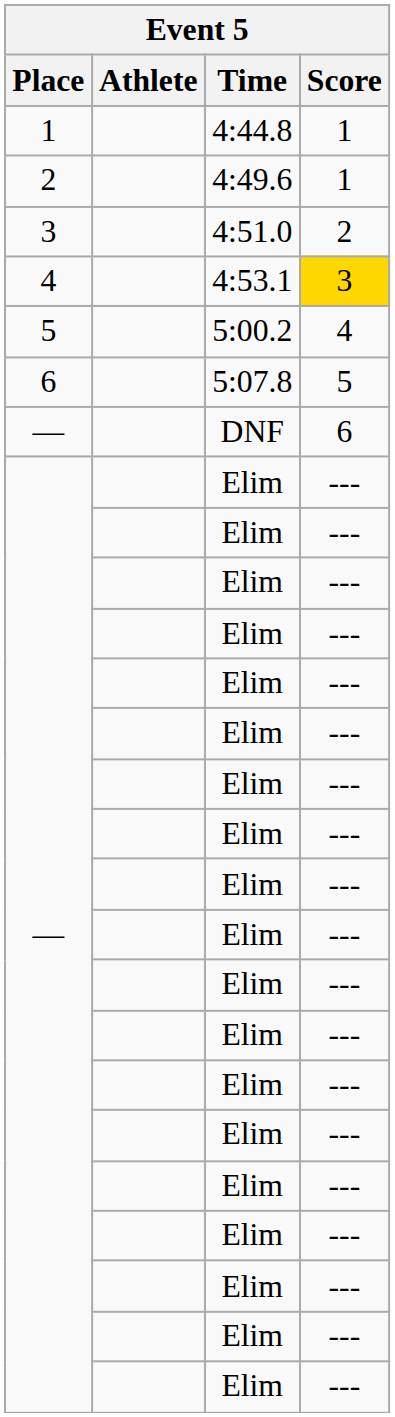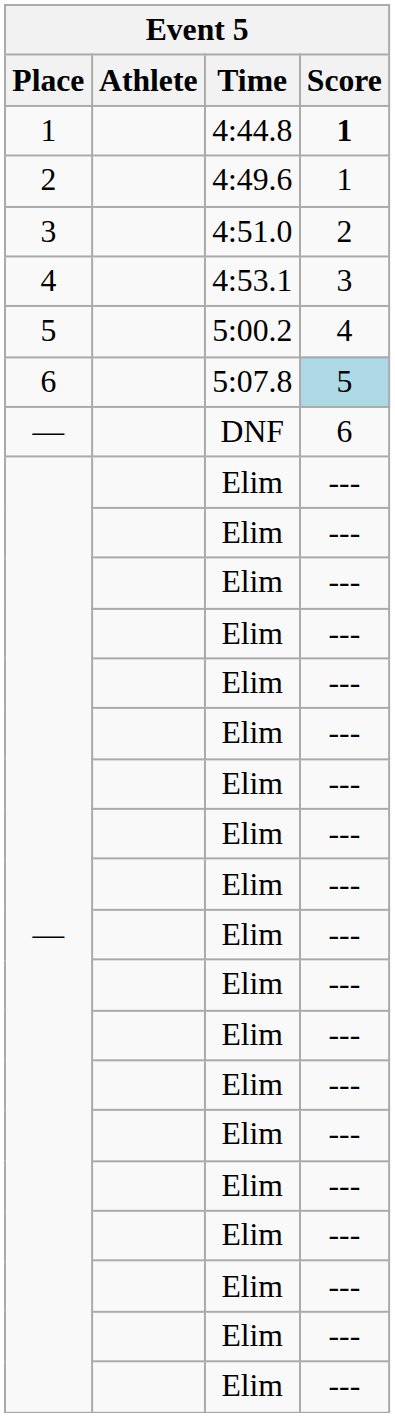4:44.8 | Score: normal -> bold
4:53.1 | Score: gold background -> no background
5:07.8 | Score: no background -> lightblue background
